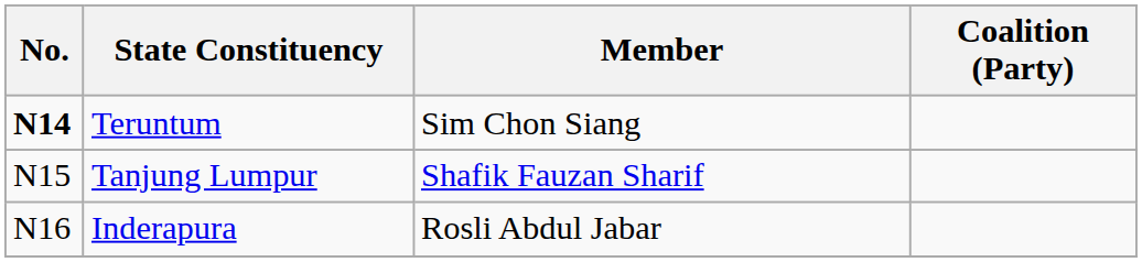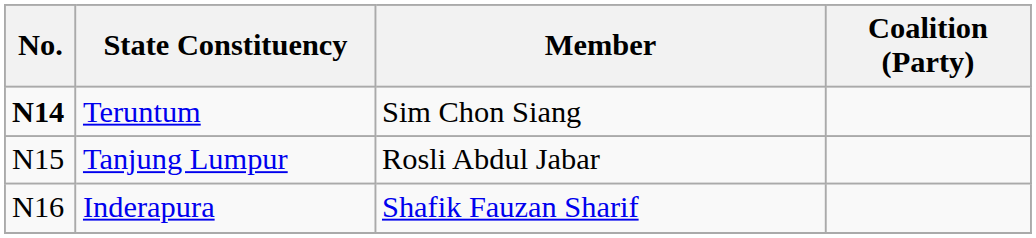Tanjung Lumpur | Member: Shafik Fauzan Sharif -> Rosli Abdul Jabar
Inderapura | Member: Rosli Abdul Jabar -> Shafik Fauzan Sharif
